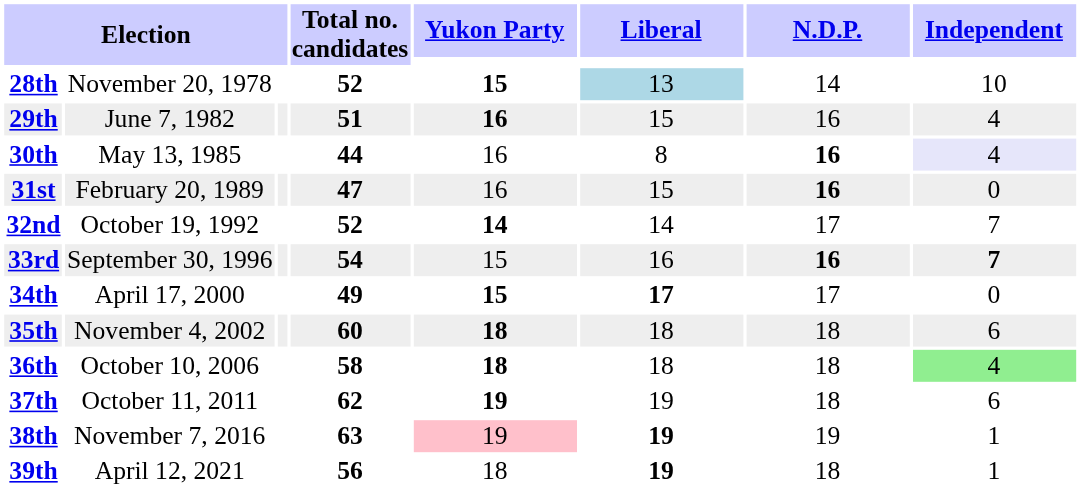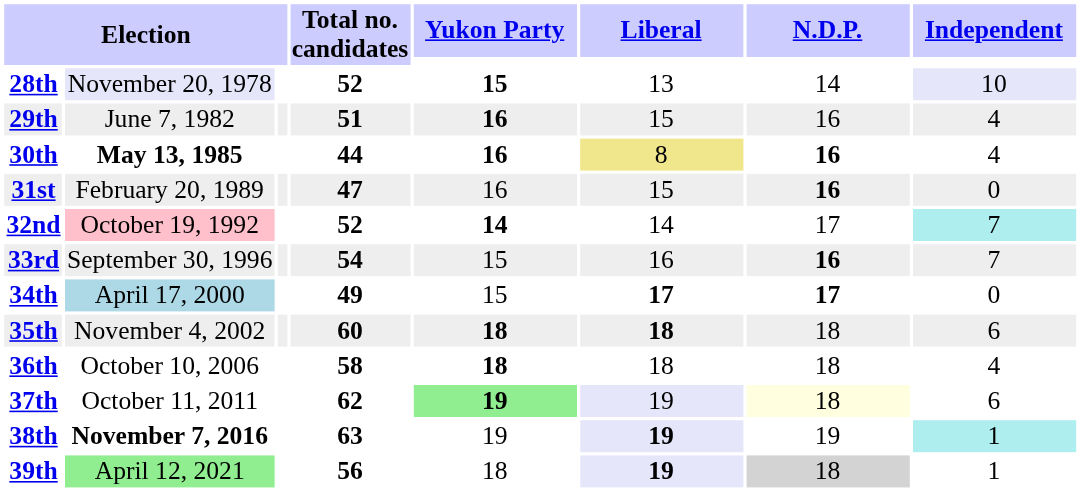28th | column 2: no background -> lavender background
28th | Liberal: lightblue background -> no background
28th | Independent: no background -> lavender background
30th | column 2: normal -> bold
30th | Yukon Party: normal -> bold
30th | Liberal: no background -> khaki background
30th | Independent: lavender background -> no background
32nd | column 2: no background -> pink background
32nd | Independent: no background -> paleturquoise background
33rd | Independent: bold -> normal
34th | column 2: no background -> lightblue background
34th | Yukon Party: bold -> normal
34th | N.D.P.: normal -> bold
35th | Liberal: normal -> bold
36th | Independent: lightgreen background -> no background
37th | Yukon Party: no background -> lightgreen background
37th | Liberal: no background -> lavender background
37th | N.D.P.: no background -> lightyellow background
38th | column 2: normal -> bold
38th | Yukon Party: pink background -> no background
38th | Liberal: no background -> lavender background
38th | Independent: no background -> paleturquoise background
39th | column 2: no background -> lightgreen background
39th | Liberal: no background -> lavender background
39th | N.D.P.: no background -> lightgrey background
